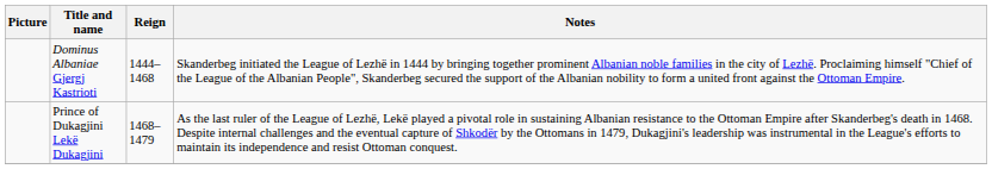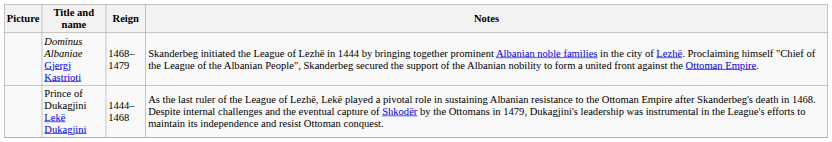Dominus Albaniae Gjergj Kastrioti | Reign: 1444–1468 -> 1468–1479
Prince of Dukagjini Lekë Dukagjini | Reign: 1468–1479 -> 1444–1468
